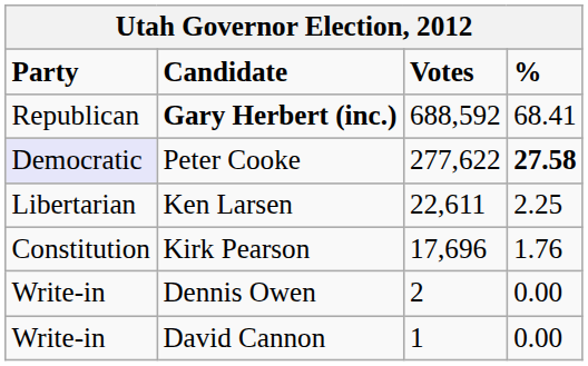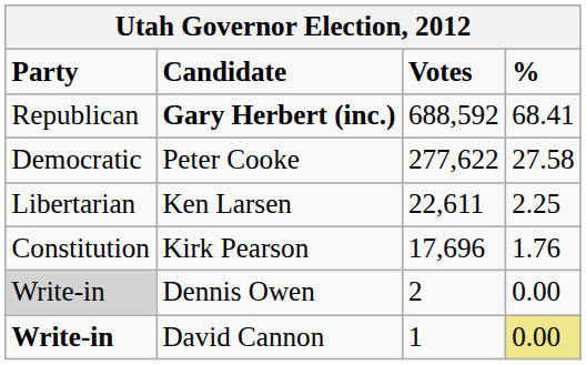Peter Cooke | Party: lavender background -> no background
Peter Cooke | %: bold -> normal
Dennis Owen | Party: no background -> lightgrey background
David Cannon | Party: normal -> bold
David Cannon | %: no background -> khaki background
